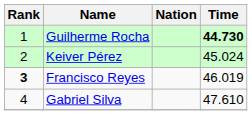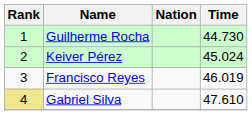Guilherme Rocha | Time: bold -> normal
Francisco Reyes | Rank: bold -> normal
Gabriel Silva | Rank: no background -> khaki background
